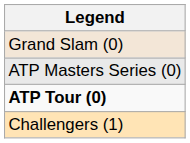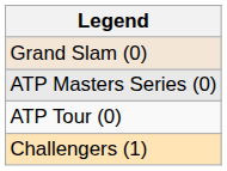row 4 | column 1: bold -> normal
